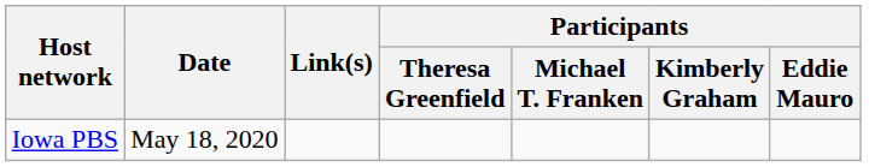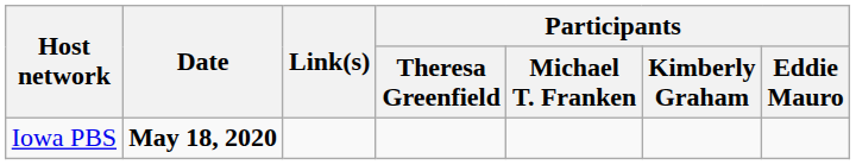Iowa PBS | Date: normal -> bold
